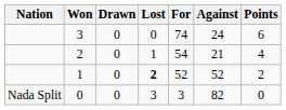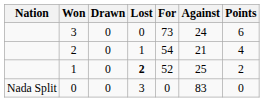row 2 | For: 74 -> 73
row 4 | Against: 52 -> 25
row 5 | For: 3 -> 0
row 5 | Against: 82 -> 83
